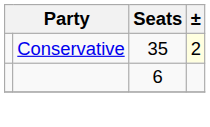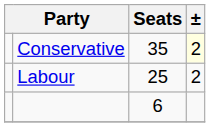+ row: Labour | 25 | 2
